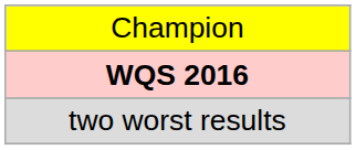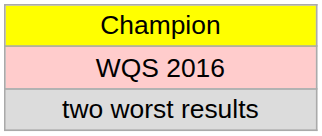row 2 | column 1: bold -> normal
